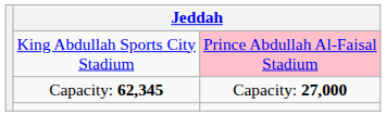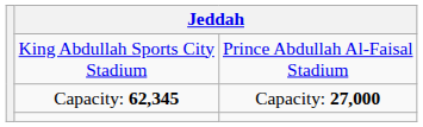King Abdullah Sports City Stadium | column 3: pink background -> no background
